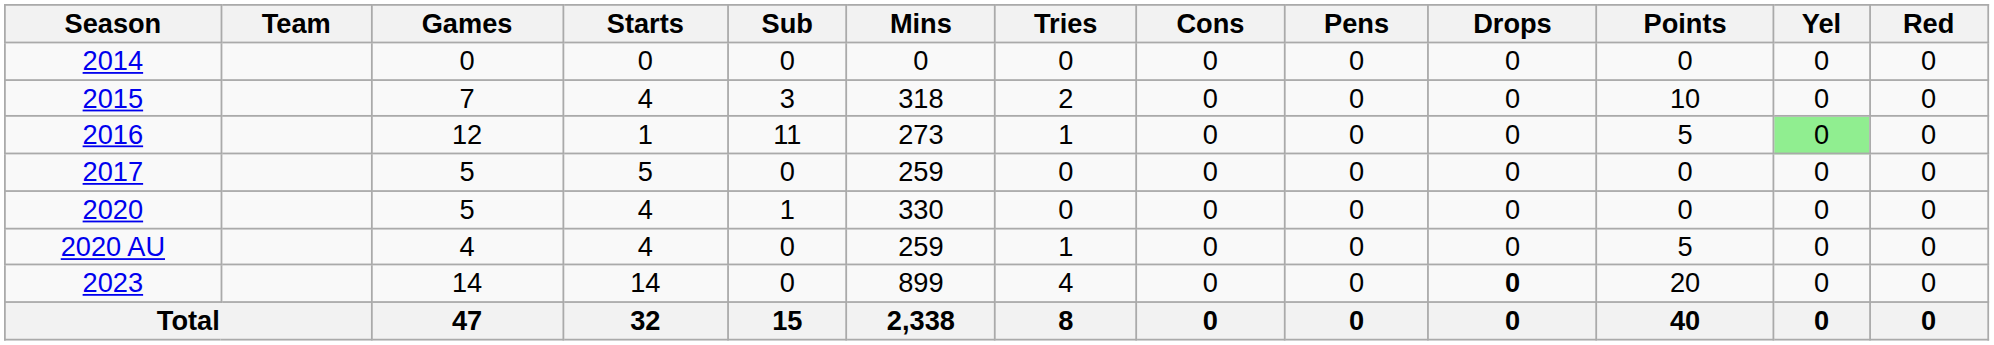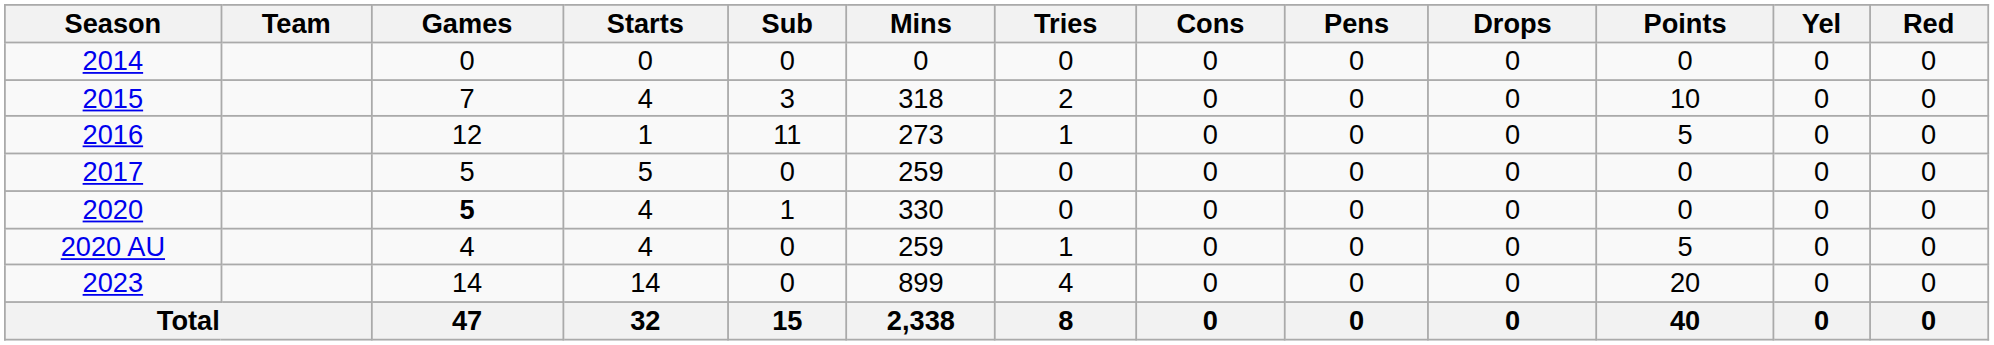2016 | Yel: lightgreen background -> no background
2020 | Games: normal -> bold
2023 | Drops: bold -> normal
